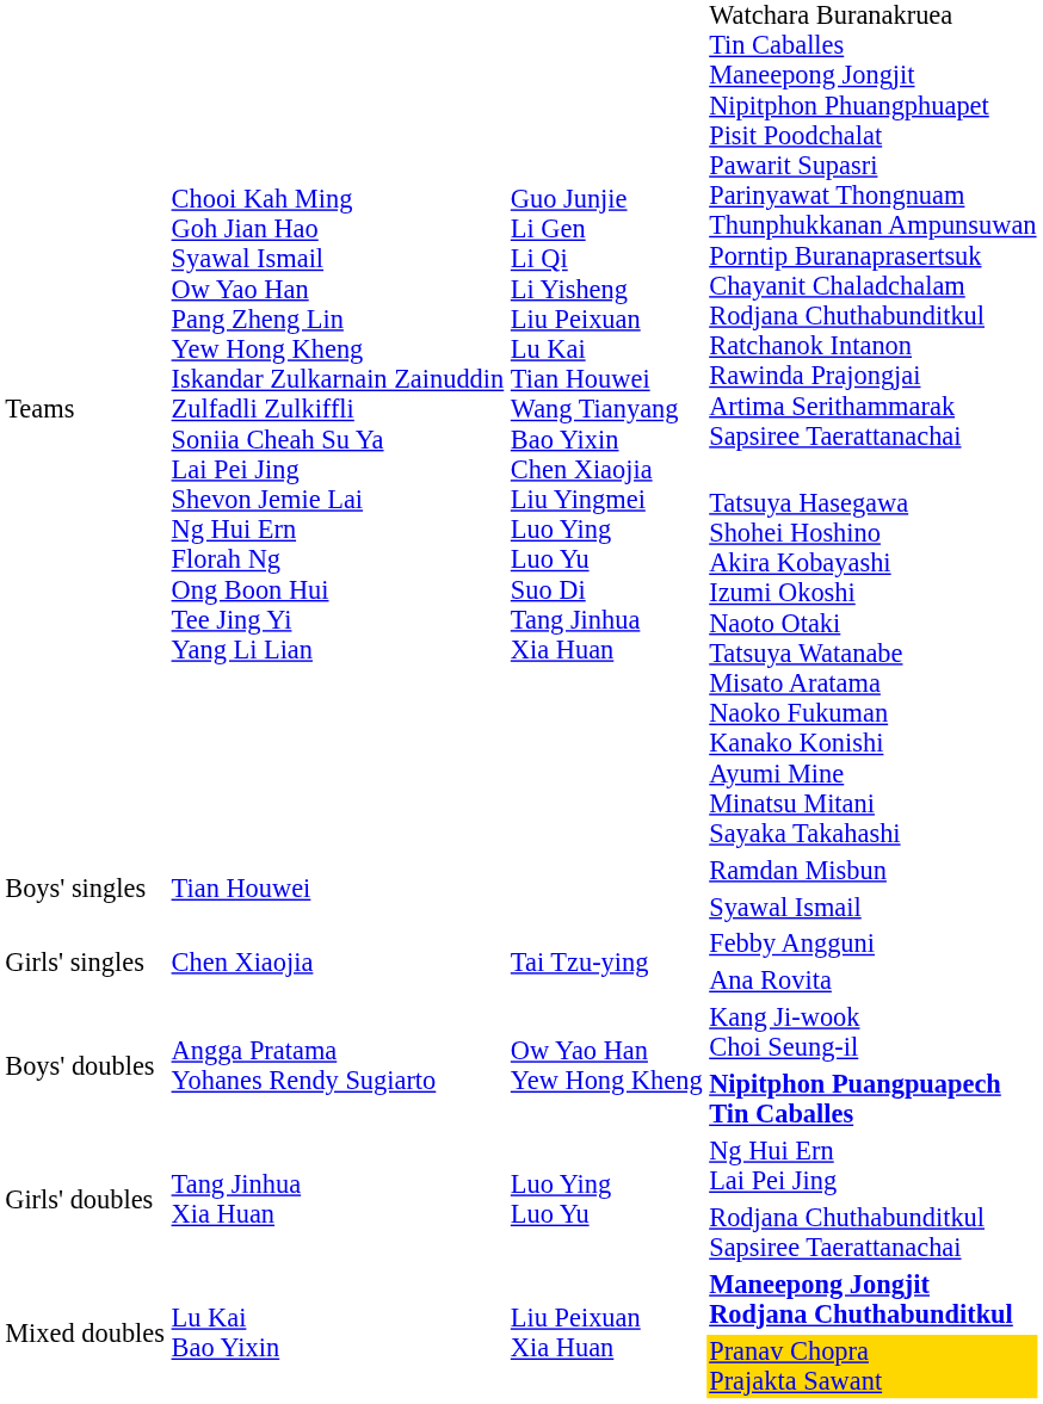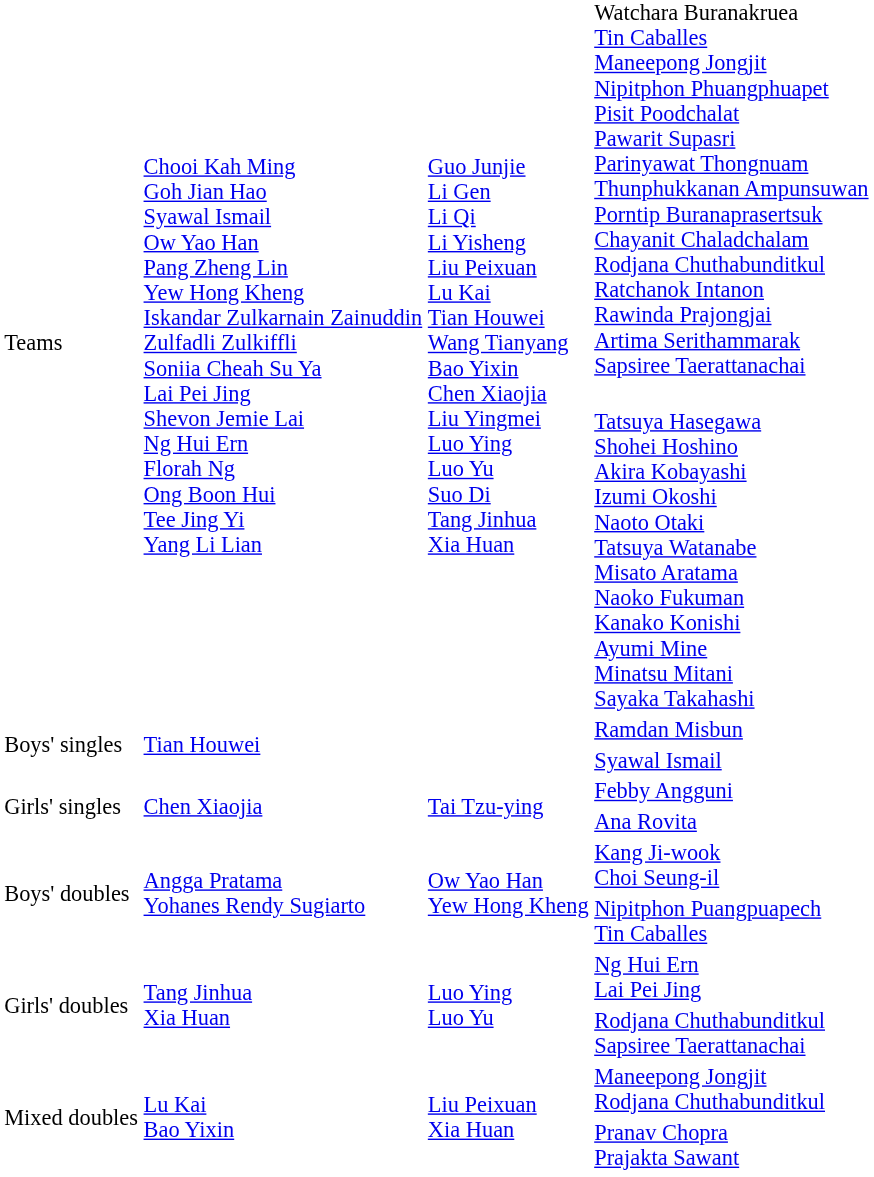Nipitphon Puangpuapech Tin Caballes | column 4: bold -> normal
Maneepong Jongjit Rodjana Chuthabunditkul | column 4: bold -> normal
Pranav Chopra Prajakta Sawant | column 4: gold background -> no background
